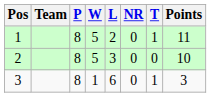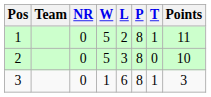columns swapped: P <-> NR
